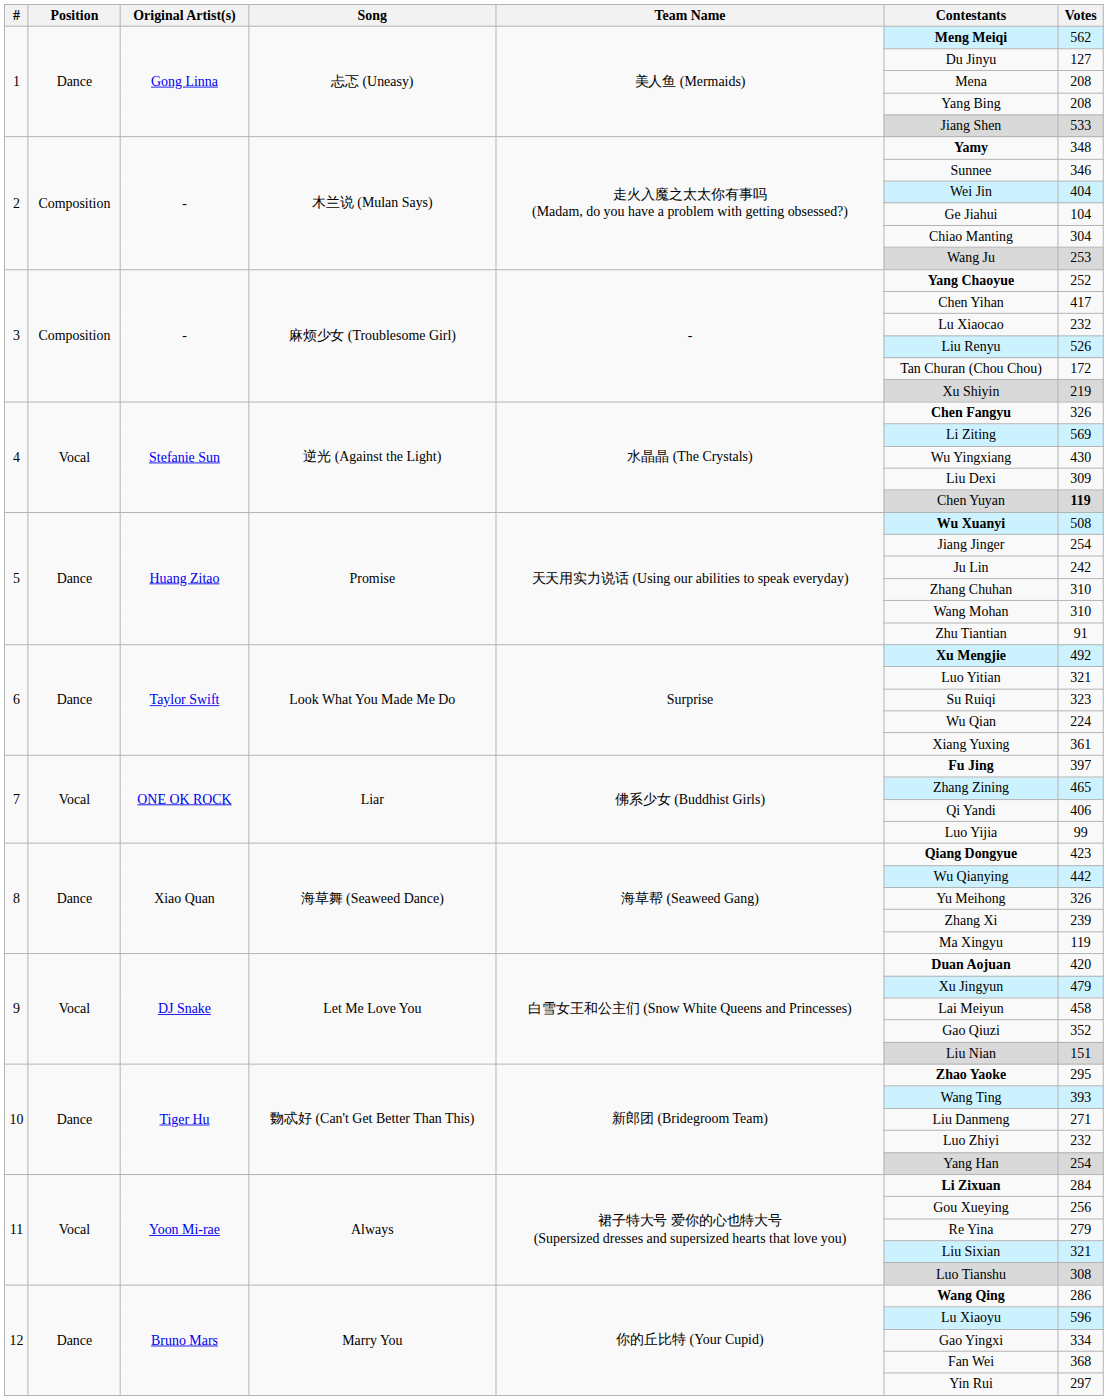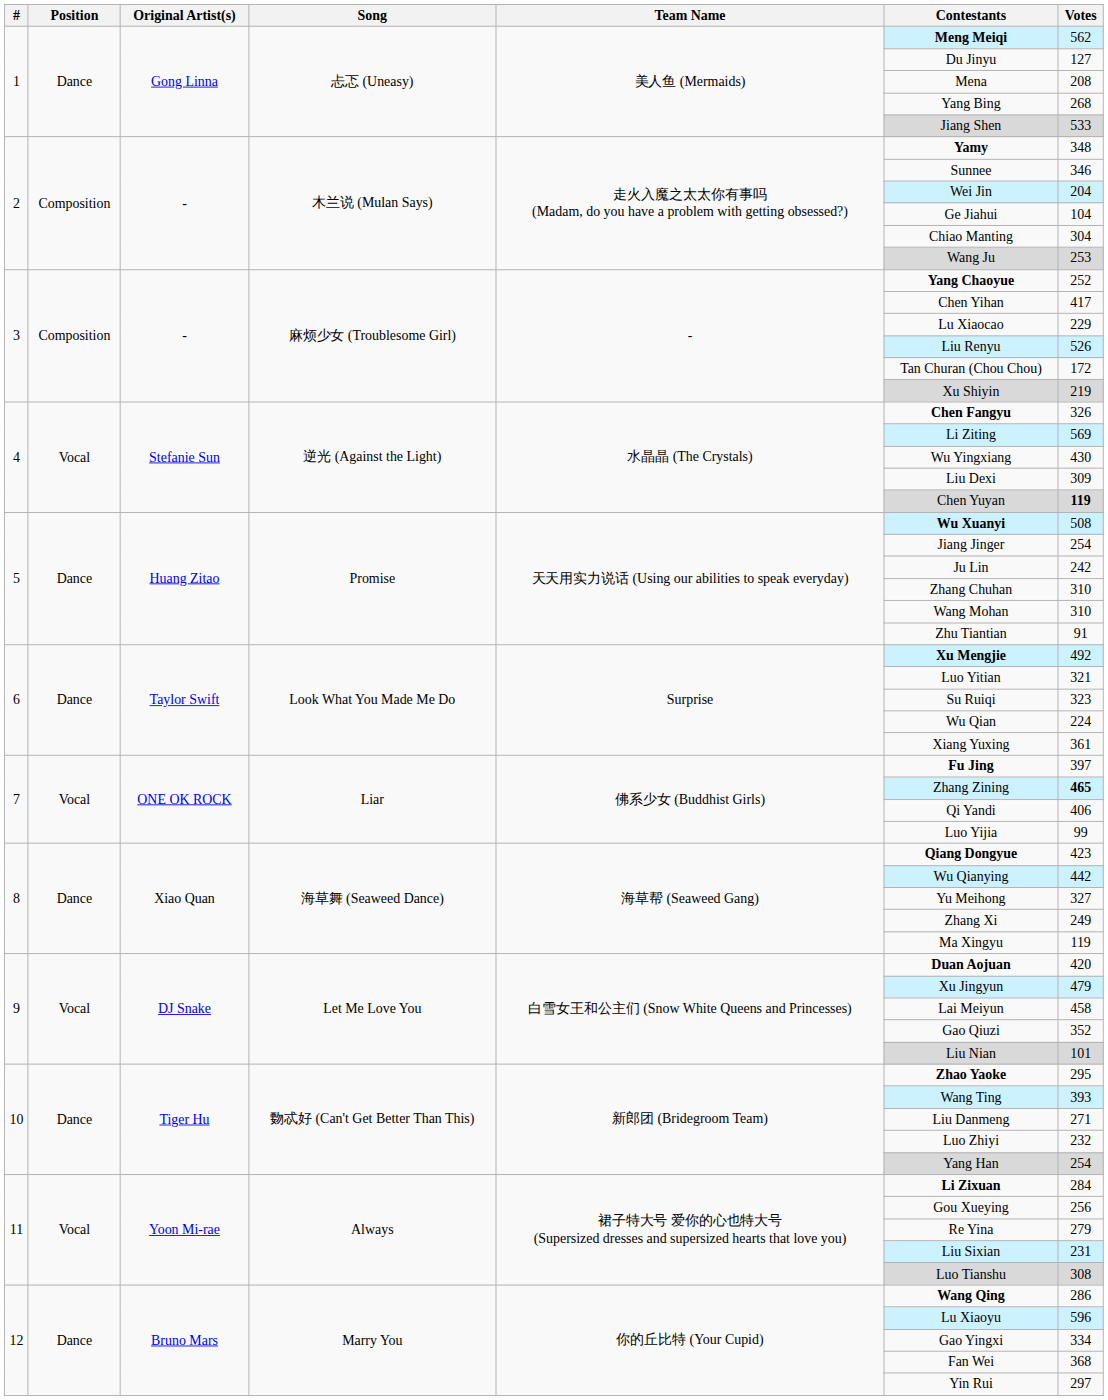row 5 | Votes: 208 -> 268
row 9 | Votes: 404 -> 204
row 15 | Votes: 232 -> 229
row 36 | Votes: normal -> bold
row 41 | Votes: 326 -> 327
row 42 | Votes: 239 -> 249
row 48 | Votes: 151 -> 101
row 57 | Votes: 321 -> 231
